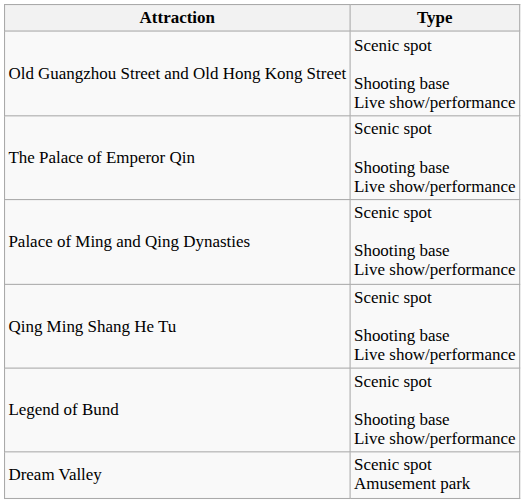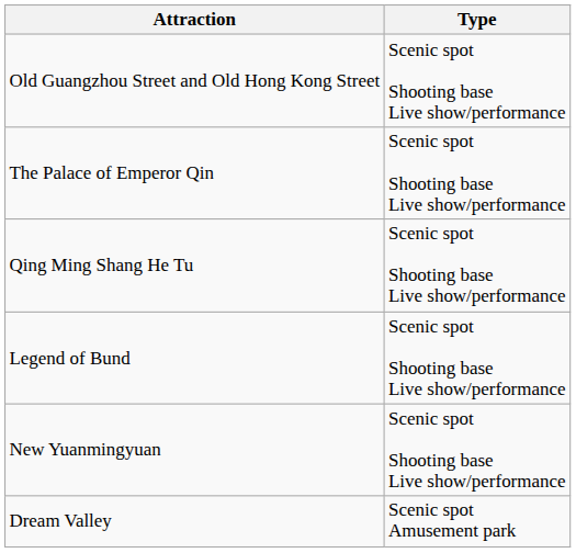- row: Palace of Ming and Qing Dynasties | Scenic spot Shooting base Live show/performance
+ row: New Yuanmingyuan | Scenic spot Shooting base Live show/performance
